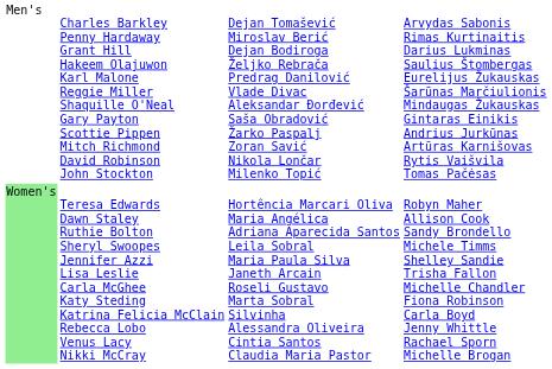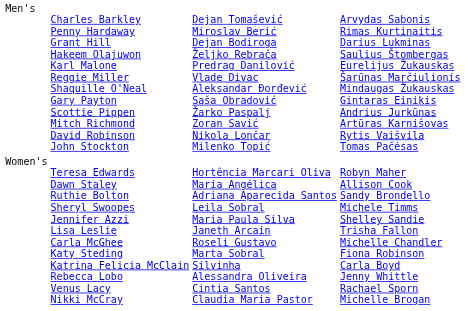Women's | column 1: lightgreen background -> no background
